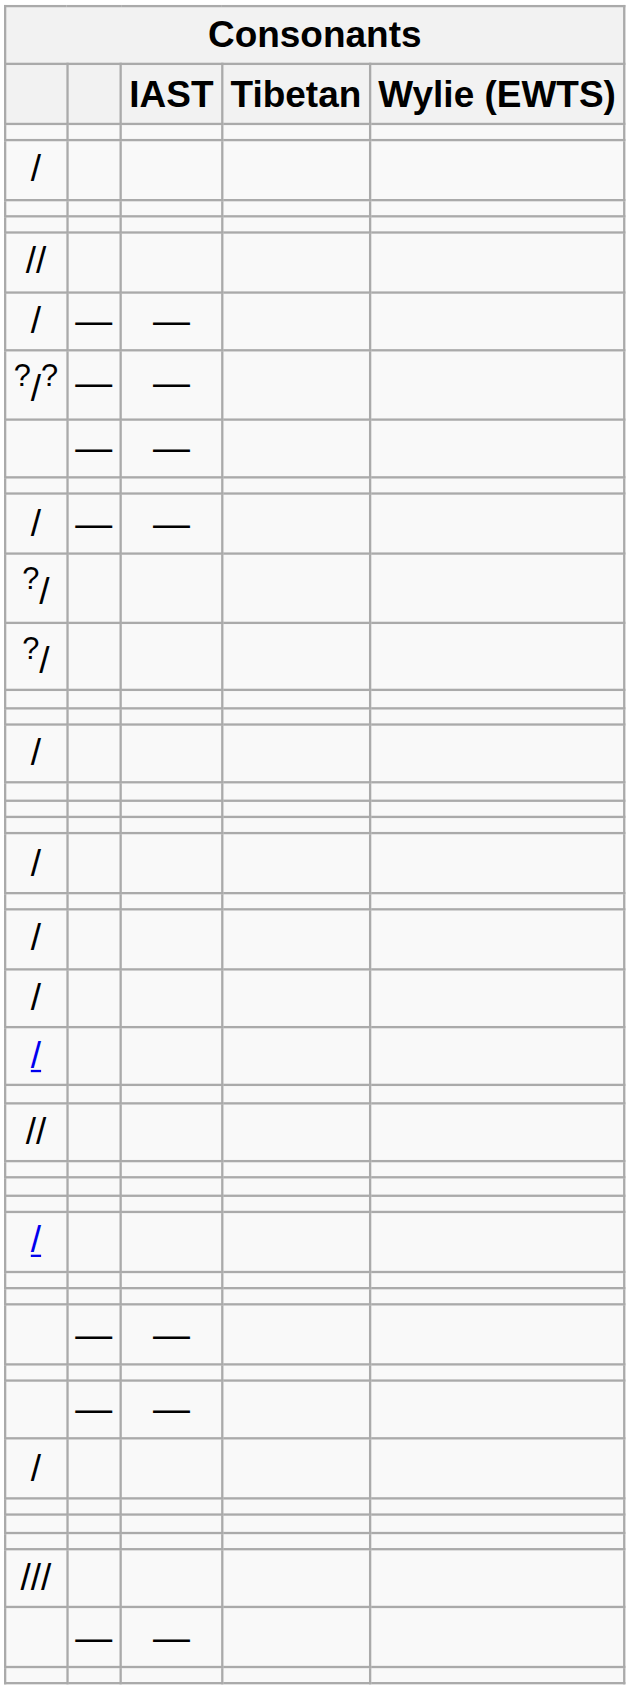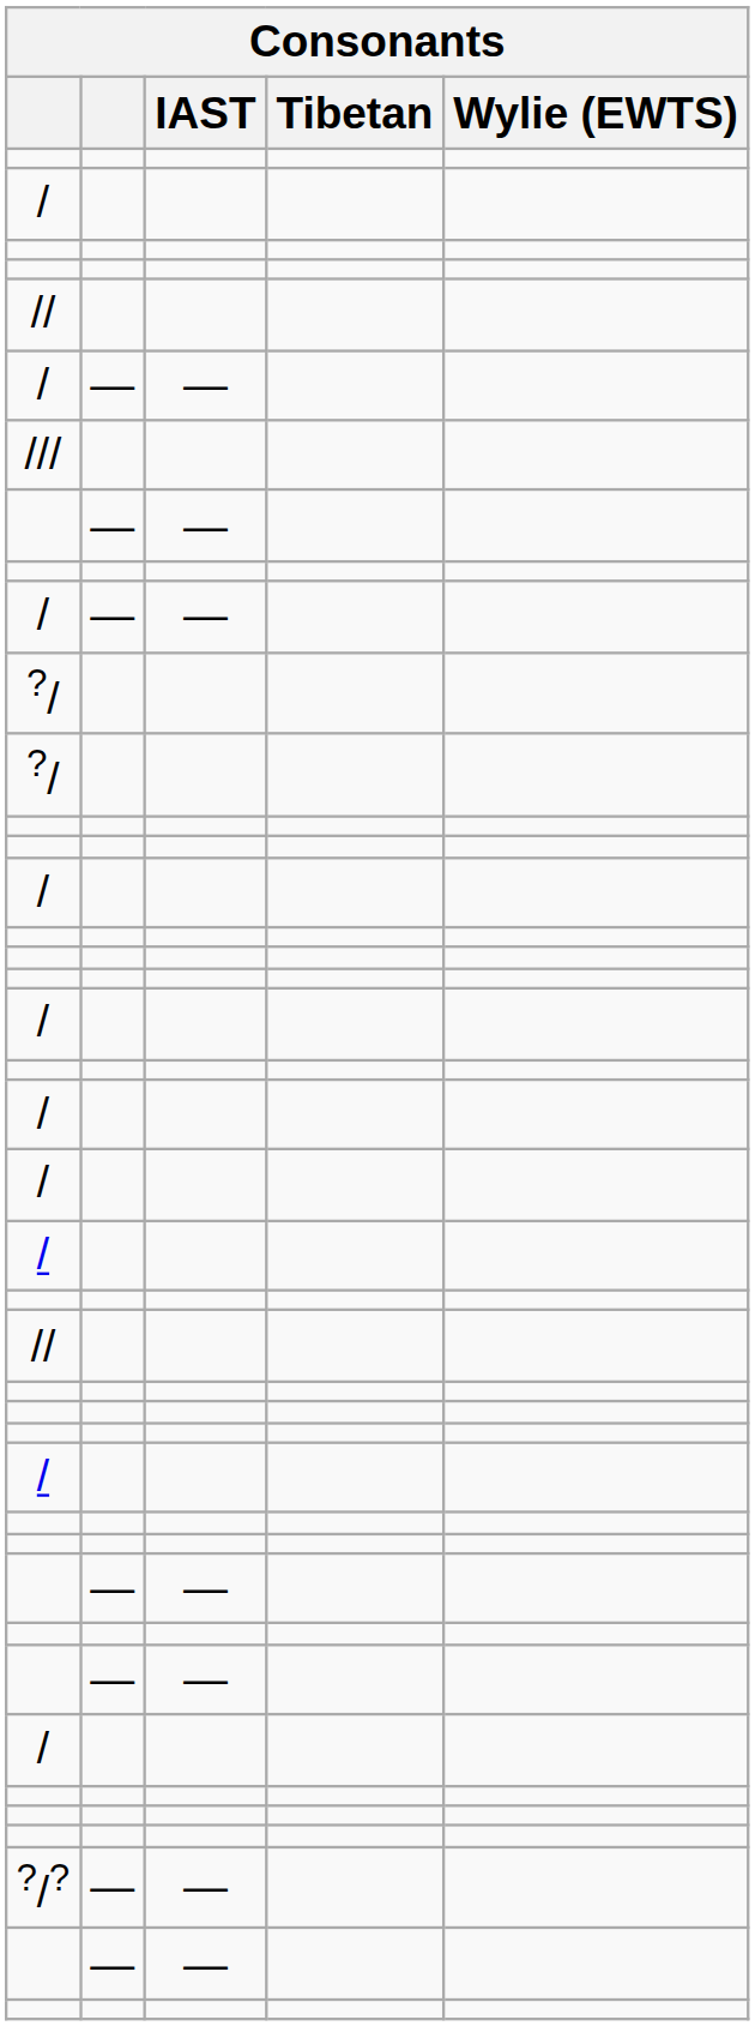rows swapped: /// <-> ?/?
